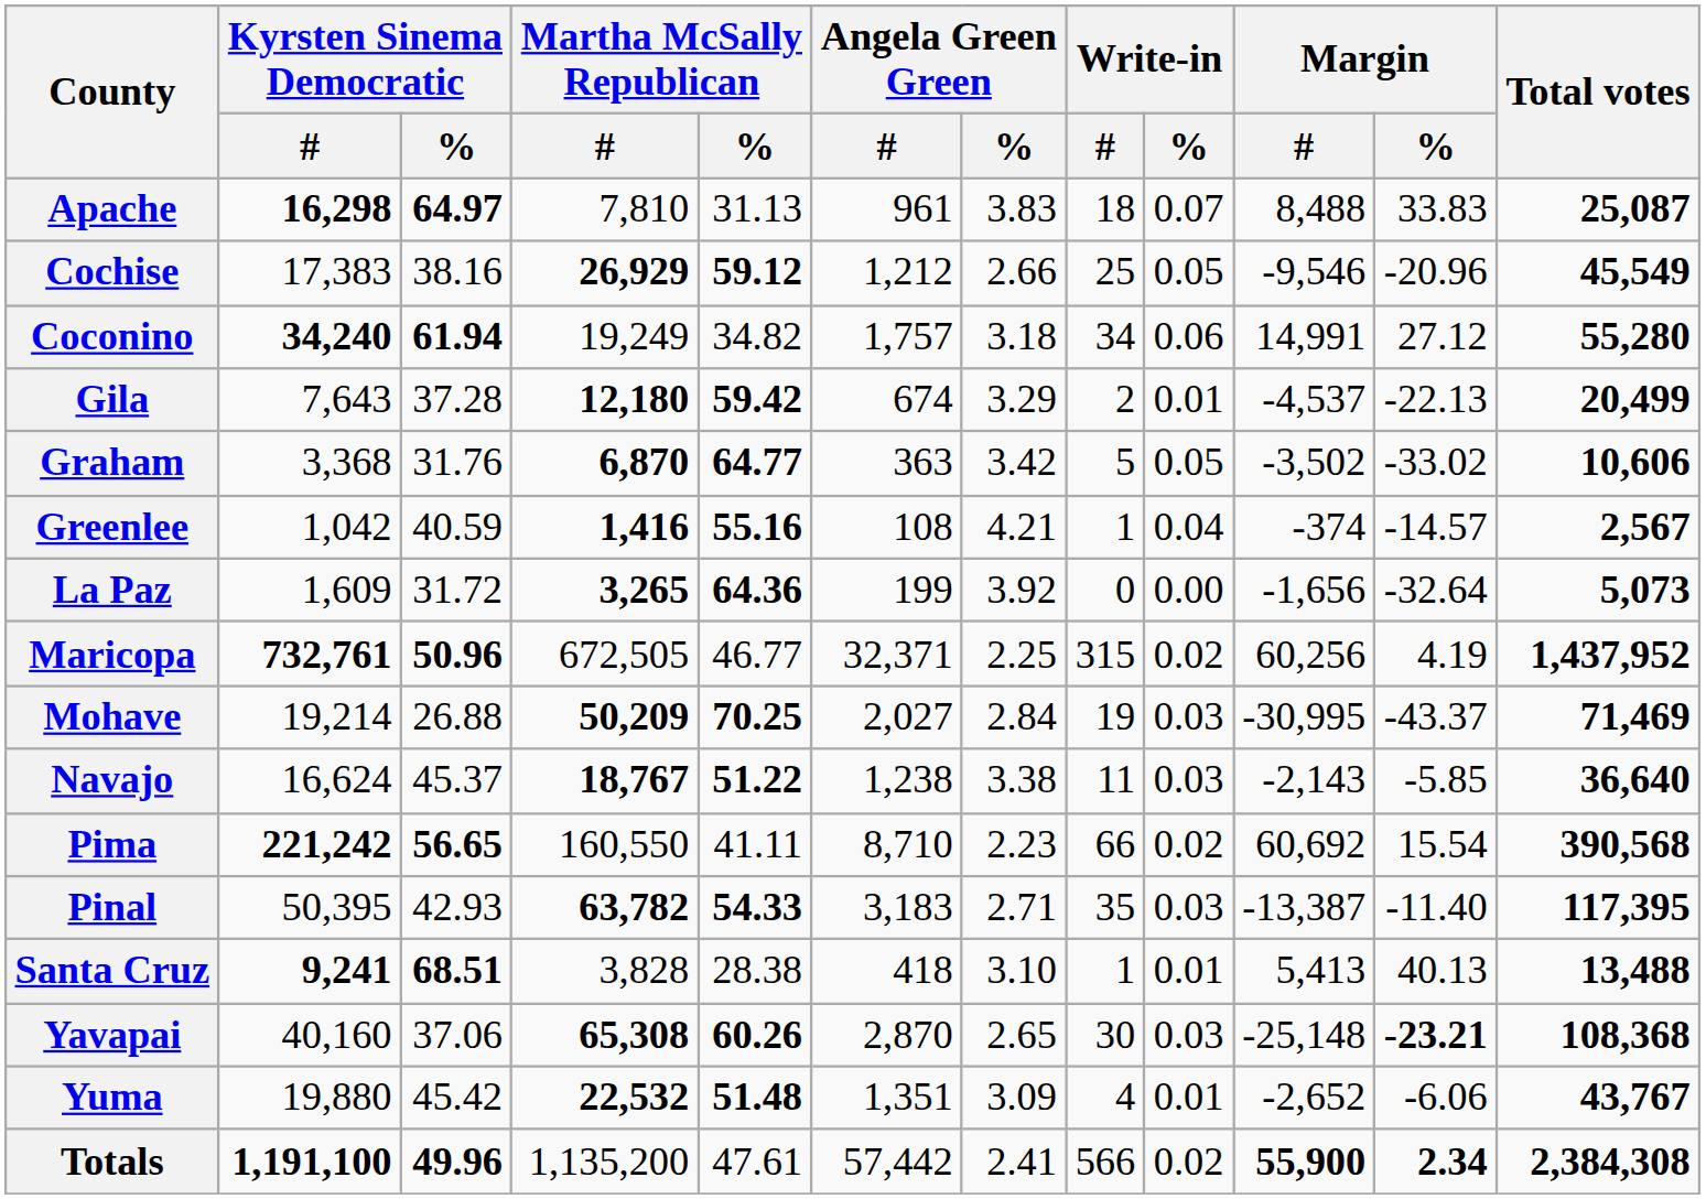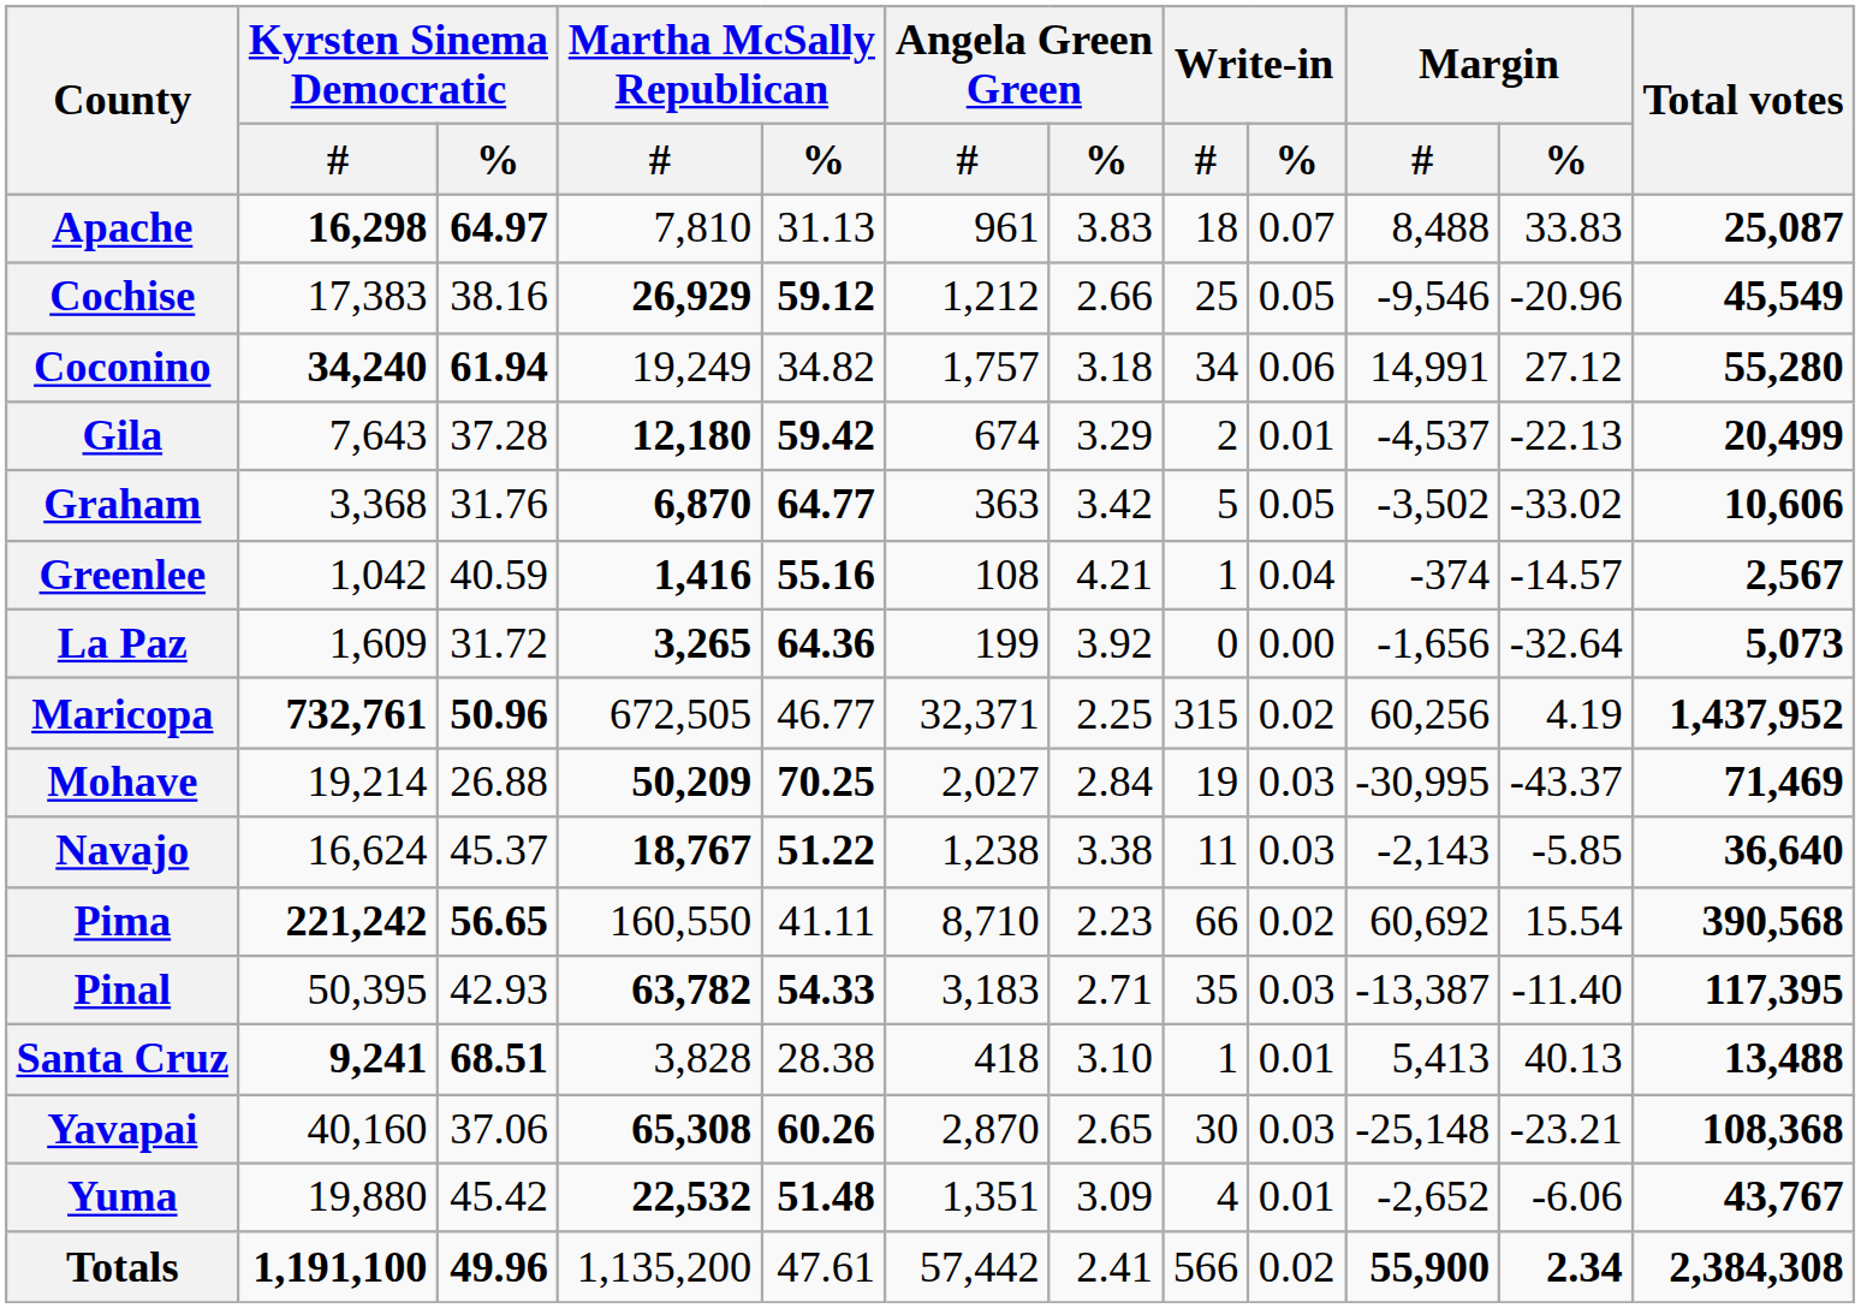Yavapai | Margin / %: bold -> normal
